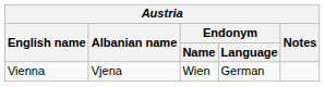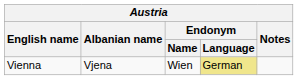Vienna | Endonym / Language: no background -> khaki background
